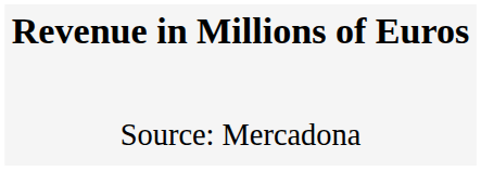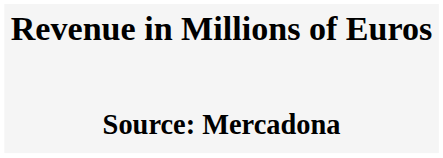row 2 | column 1: normal -> bold
